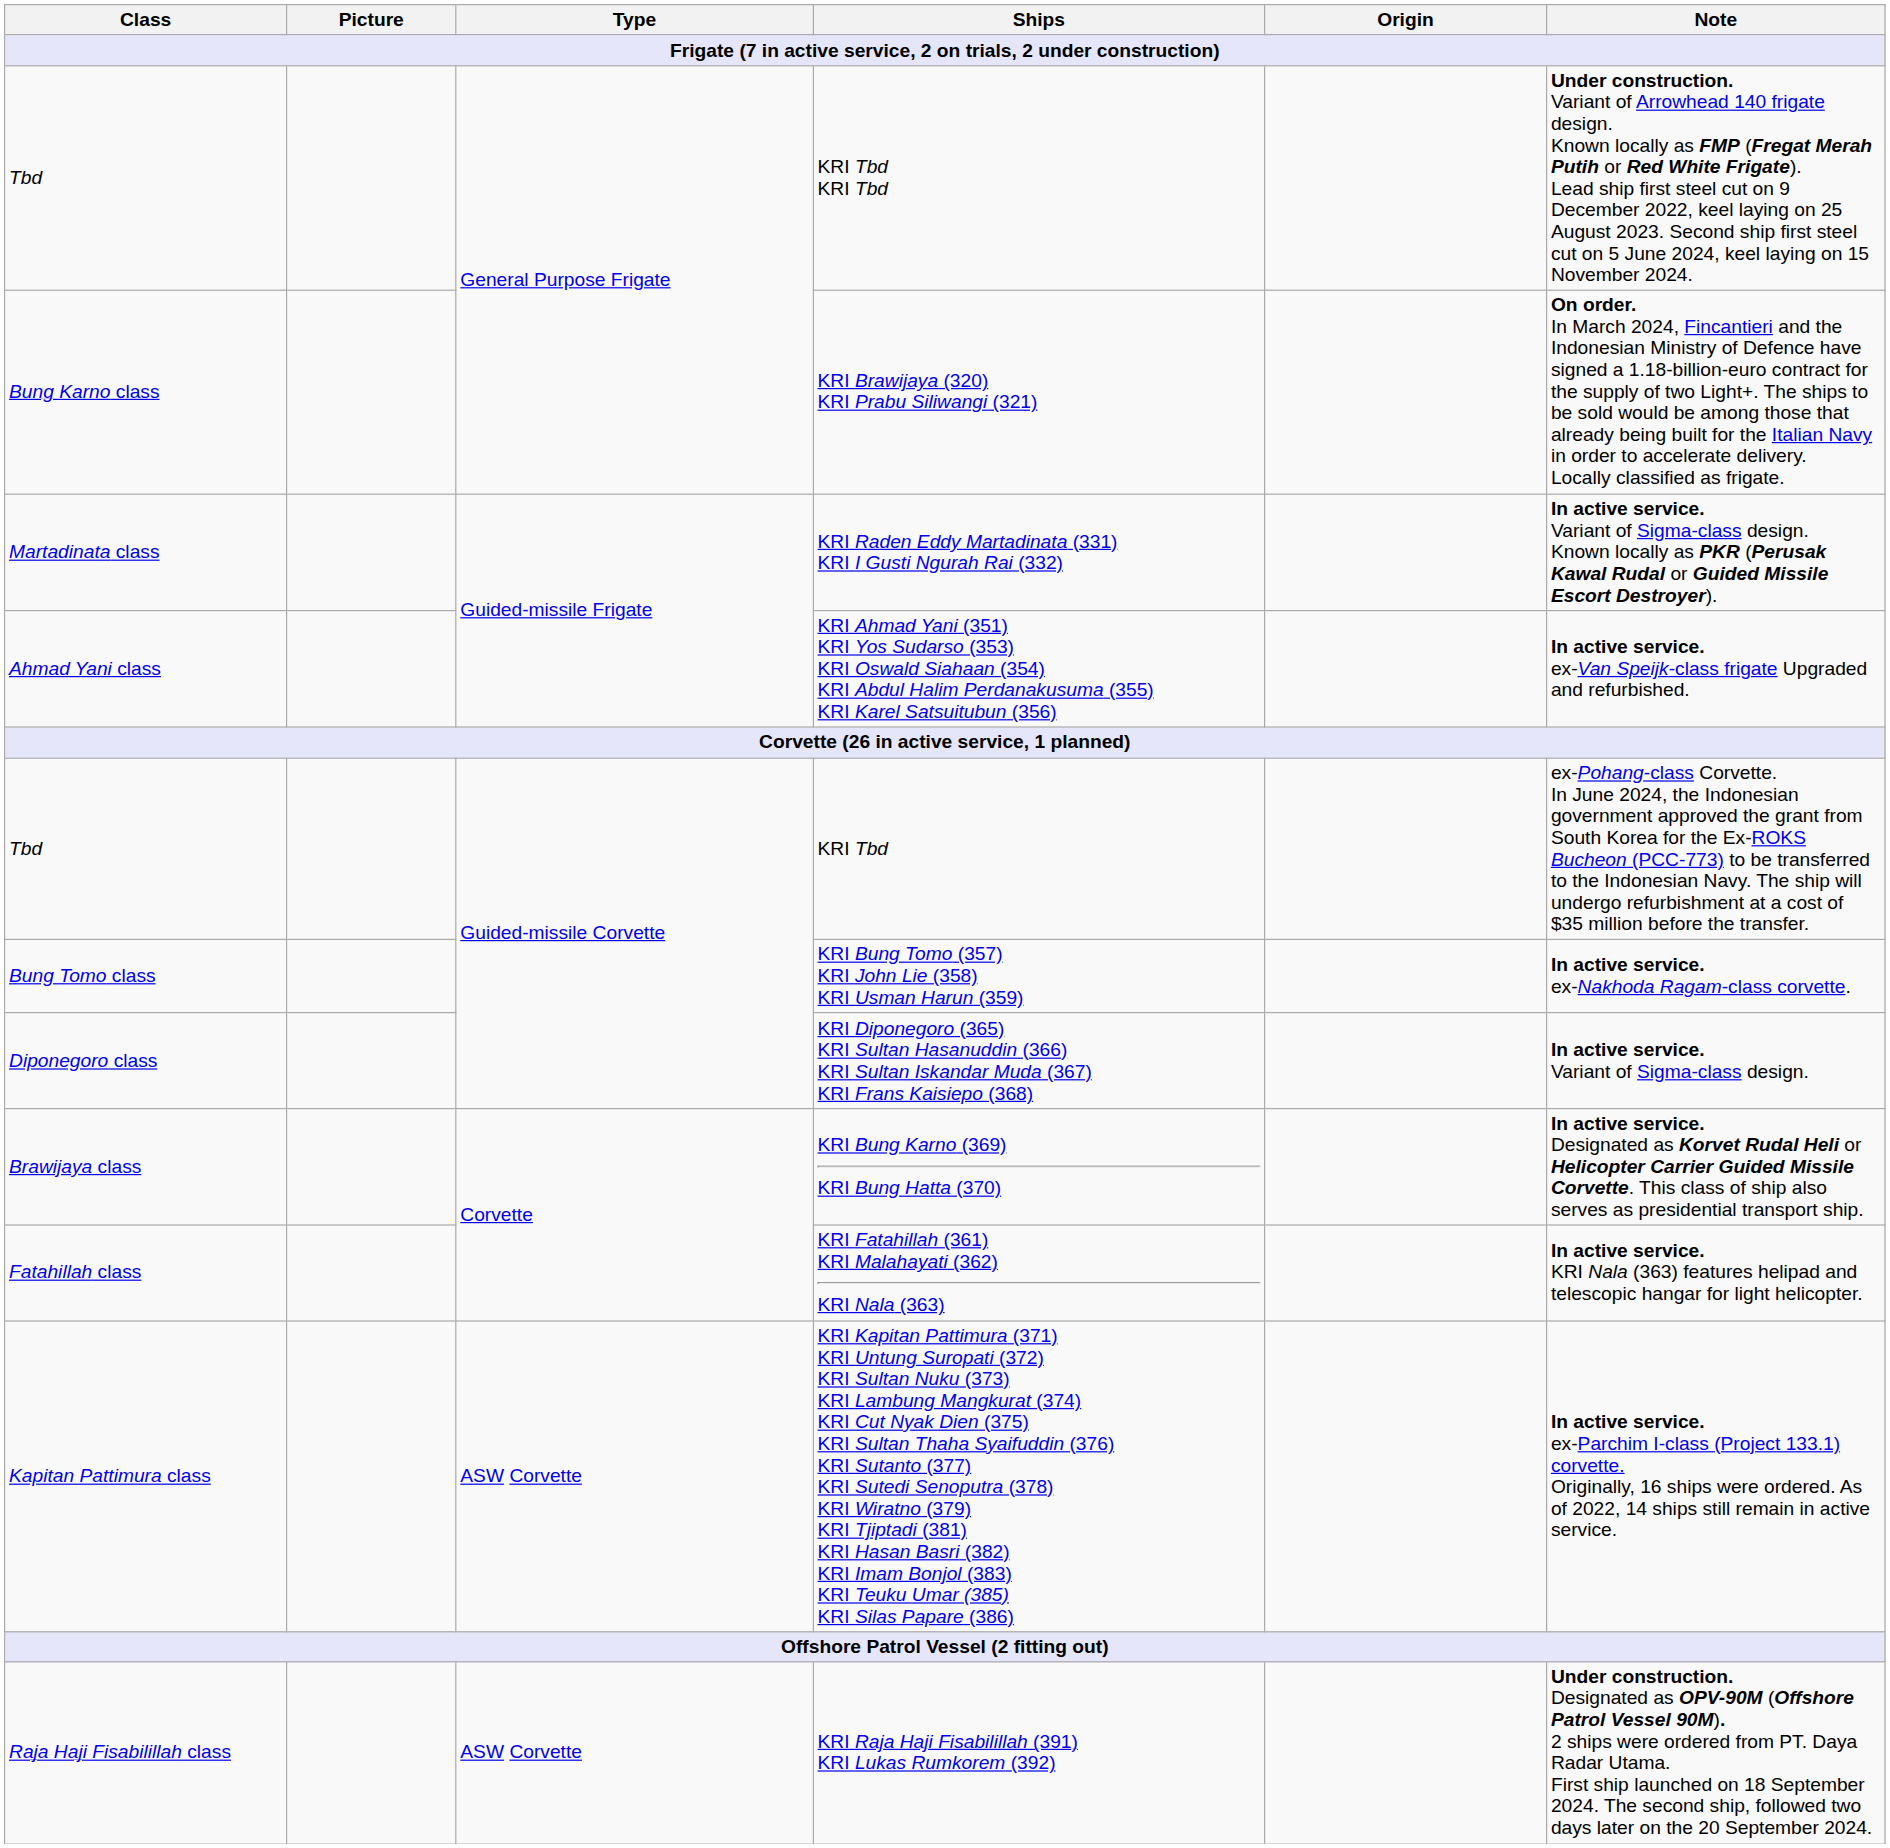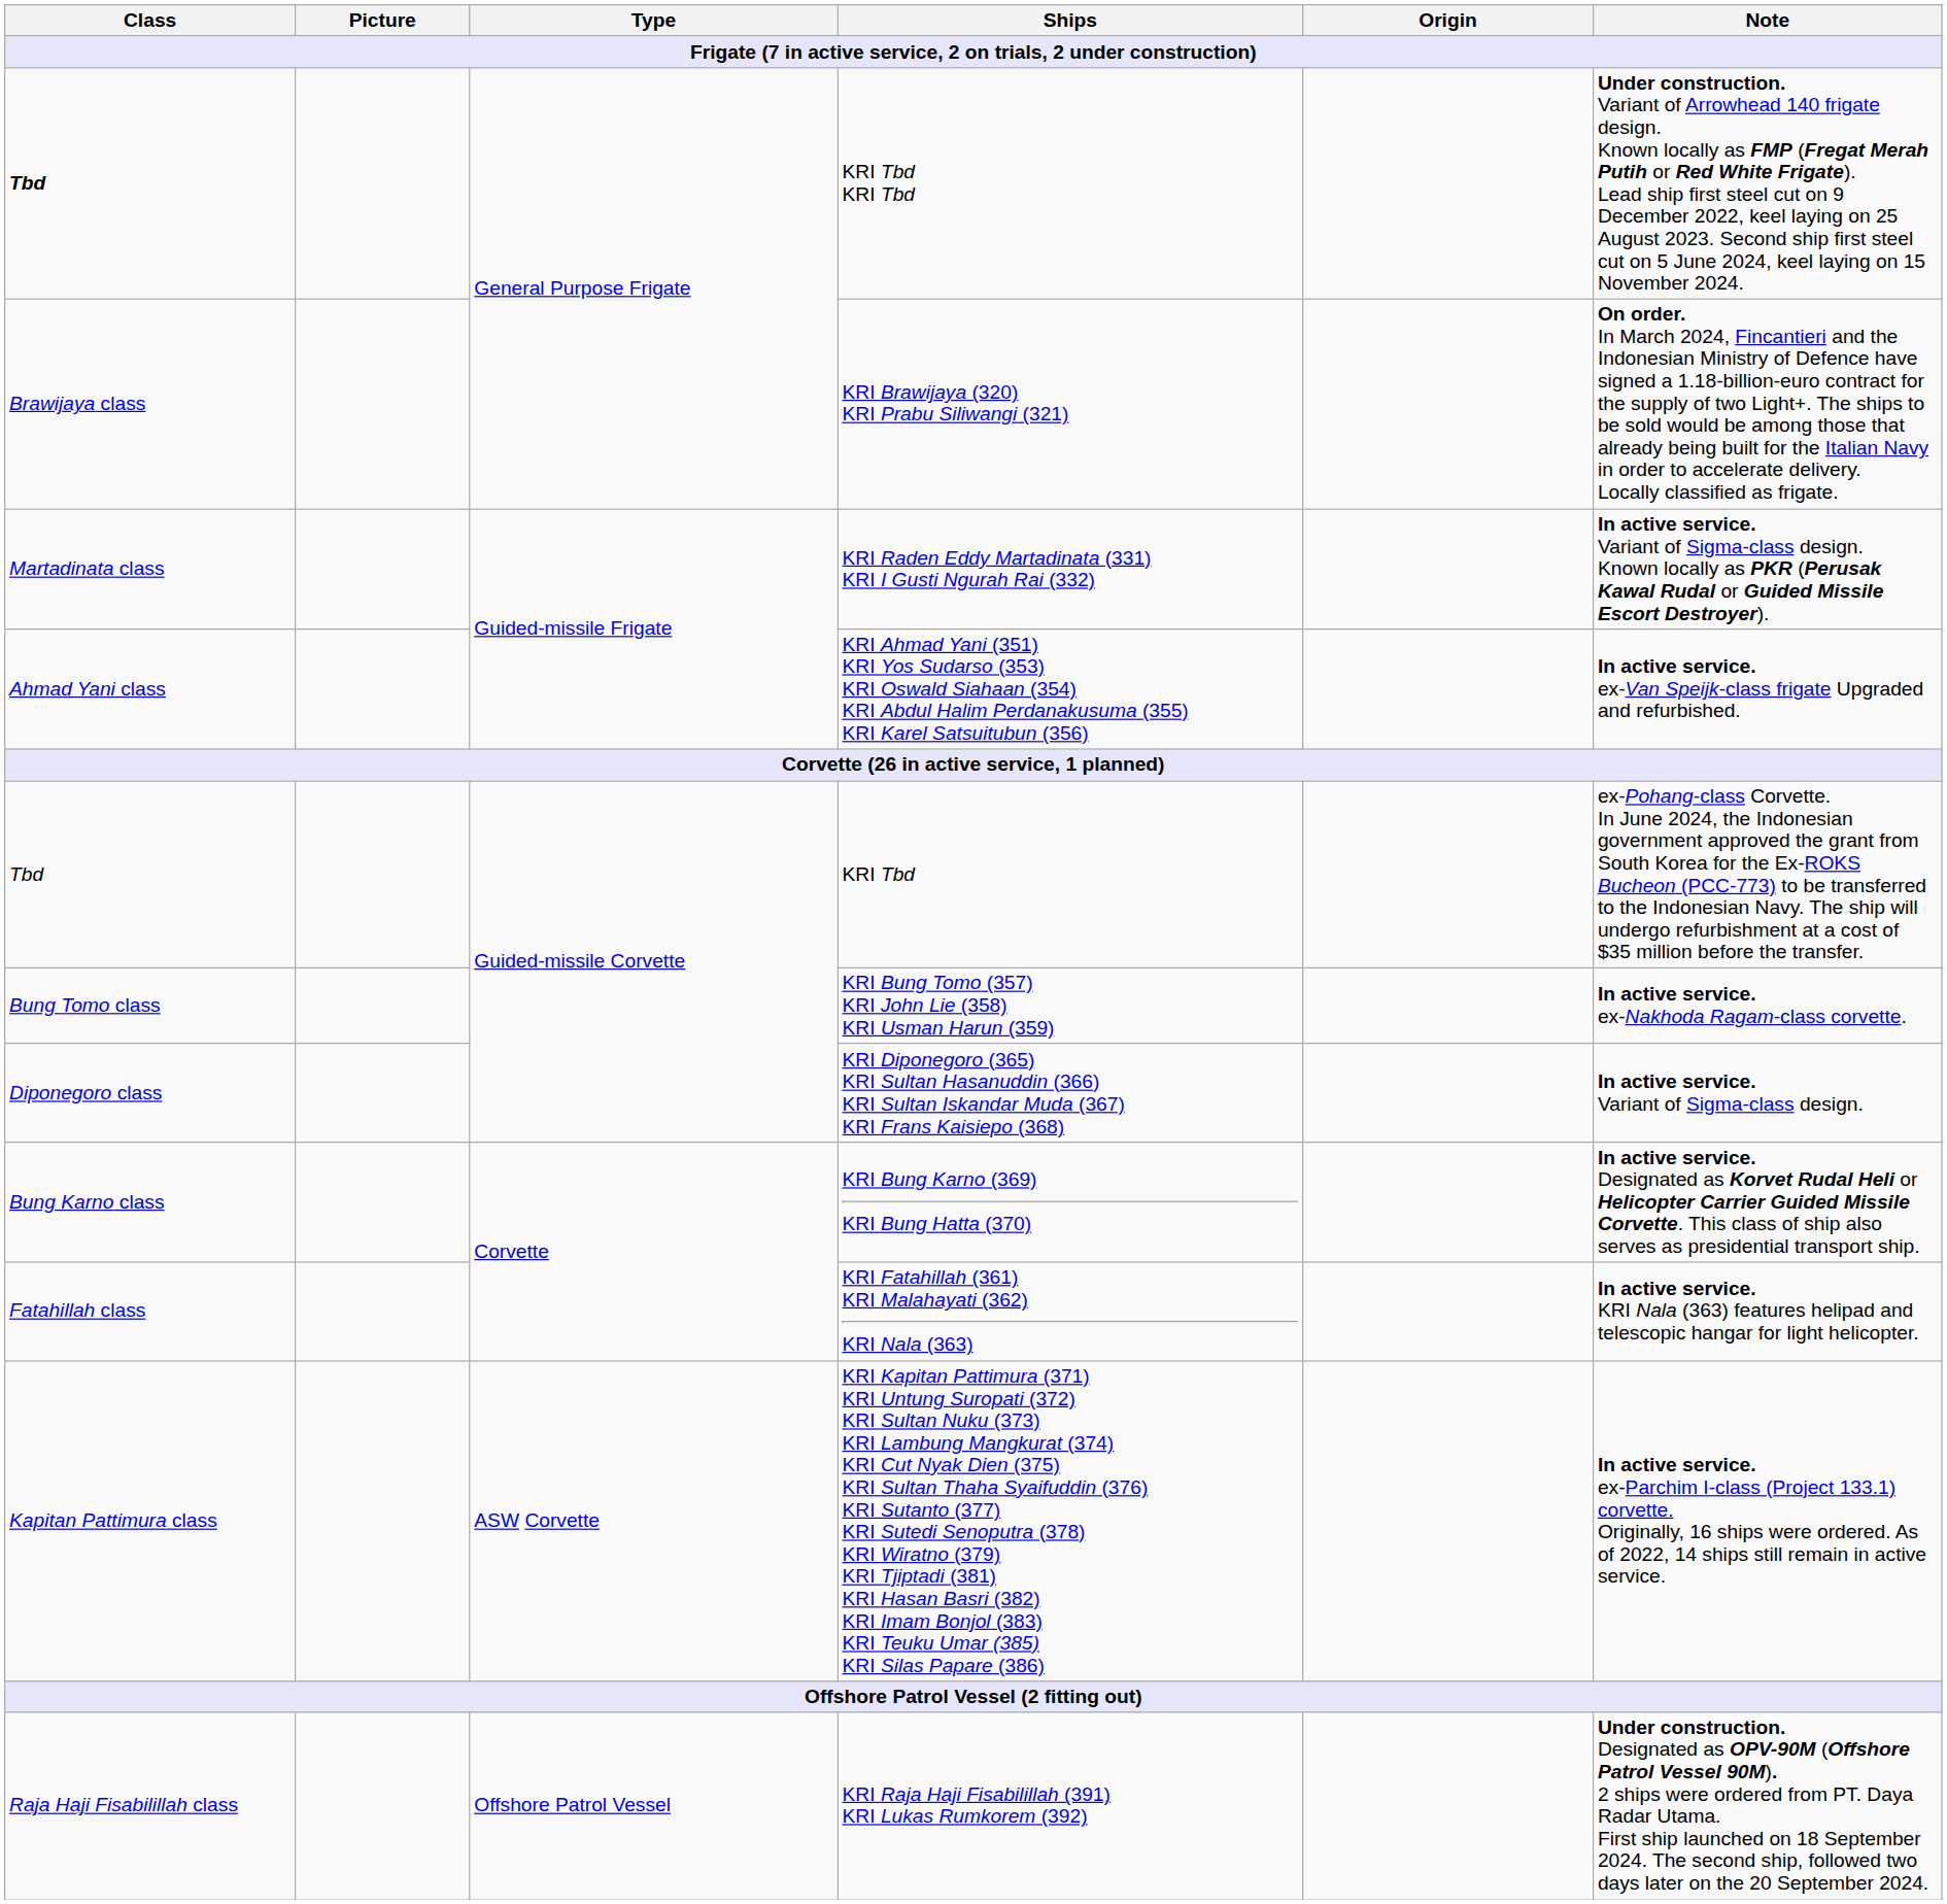KRI Tbd KRI Tbd | Class: normal -> bold
KRI Brawijaya (320) KRI Prabu Siliwangi (321) | Class: Bung Karno class -> Brawijaya class
KRI Bung Karno (369) KRI Bung Hatta (370) | Class: Brawijaya class -> Bung Karno class
KRI Raja Haji Fisabilillah (391) KRI Lukas Rumkorem (392) | Type: ASW Corvette -> Offshore Patrol Vessel
